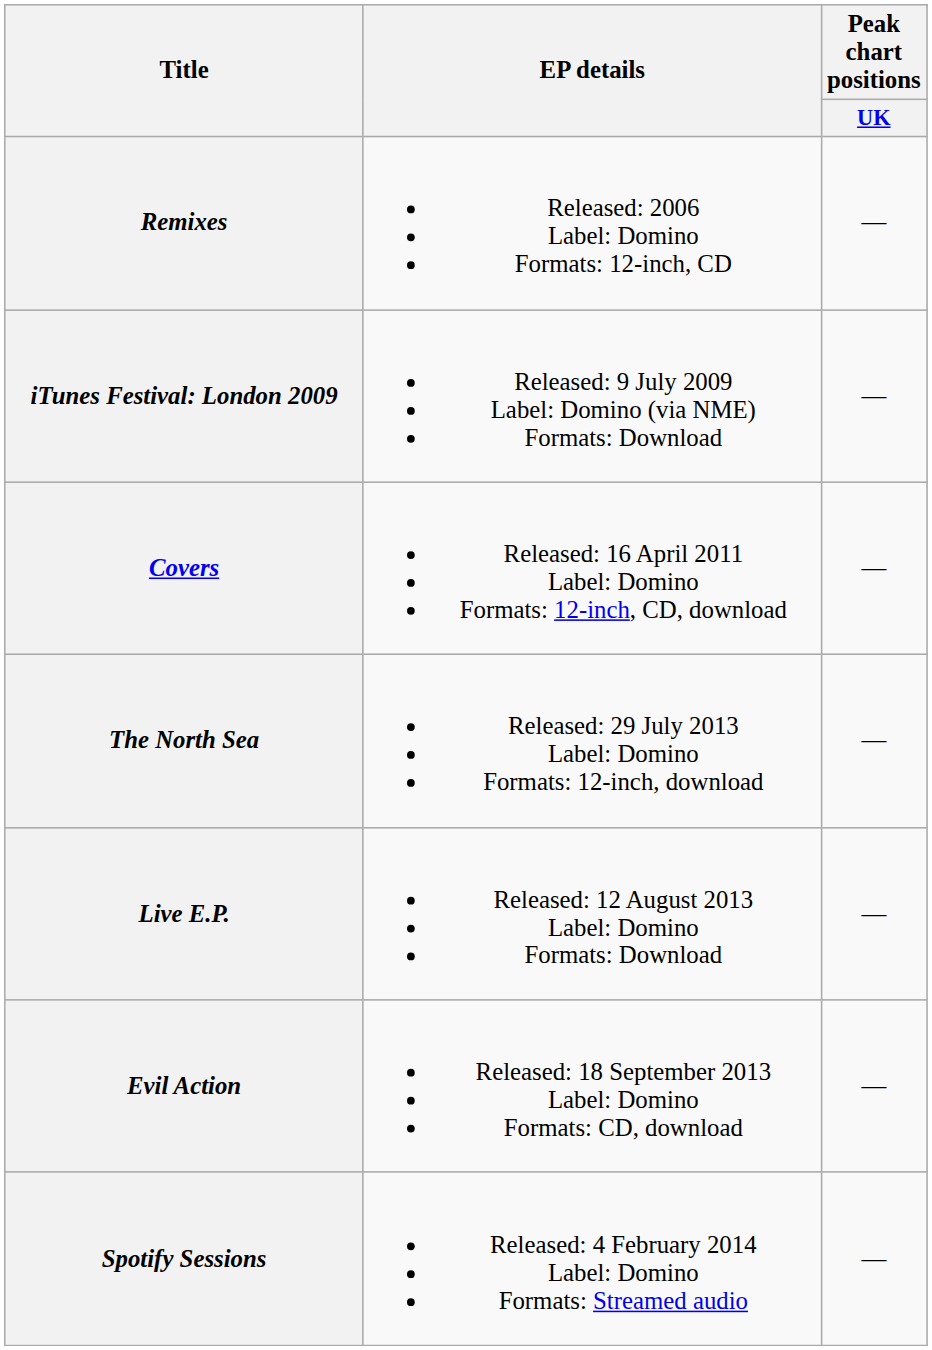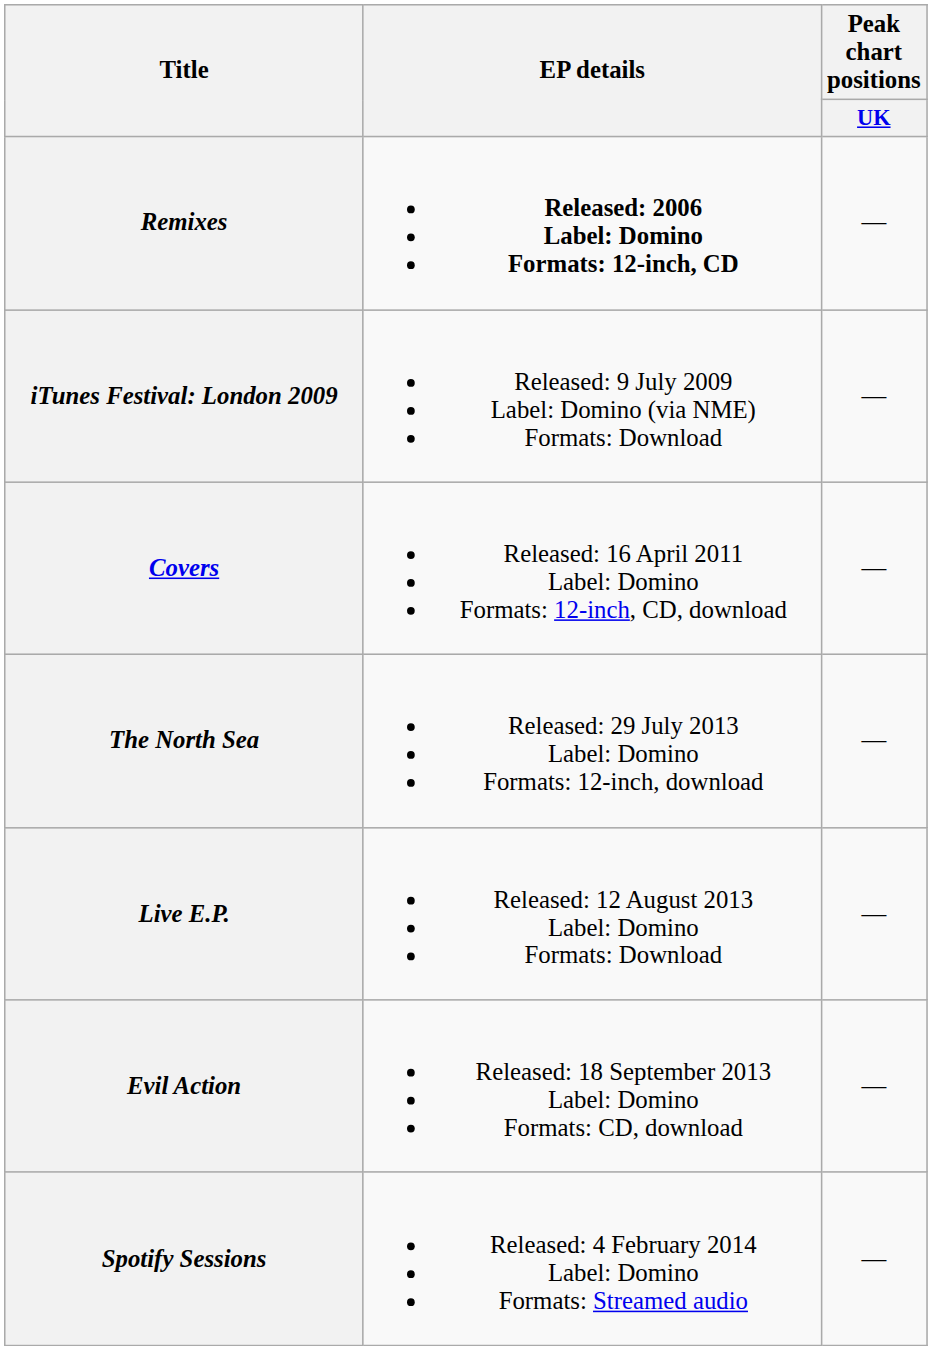Remixes | EP details: normal -> bold
